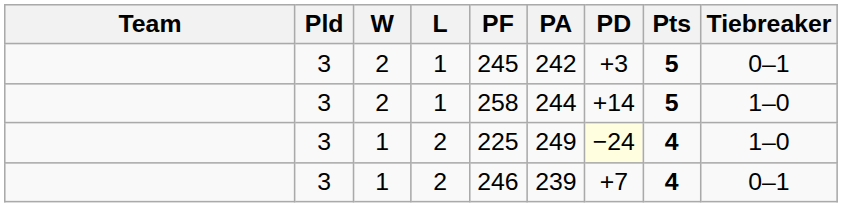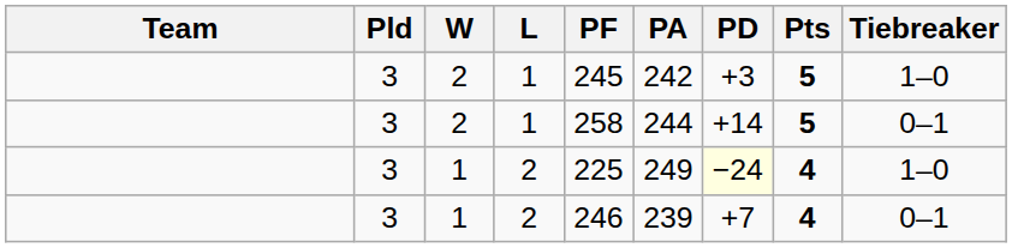row 2 | Tiebreaker: 0–1 -> 1–0
row 3 | Tiebreaker: 1–0 -> 0–1
